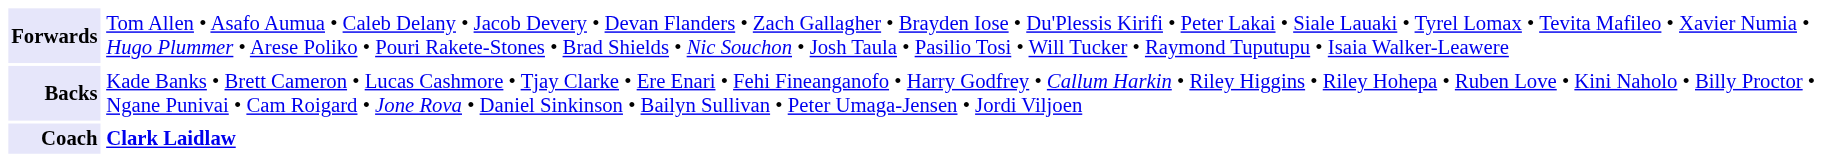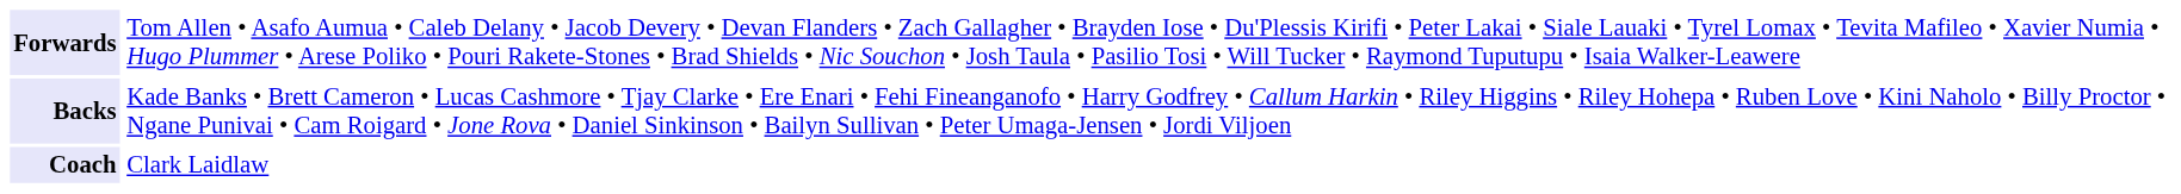Coach | column 2: bold -> normal
